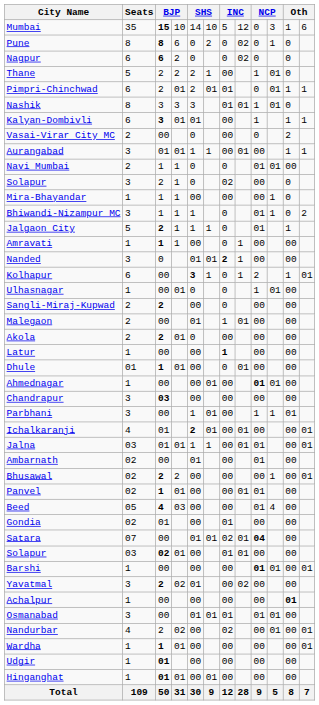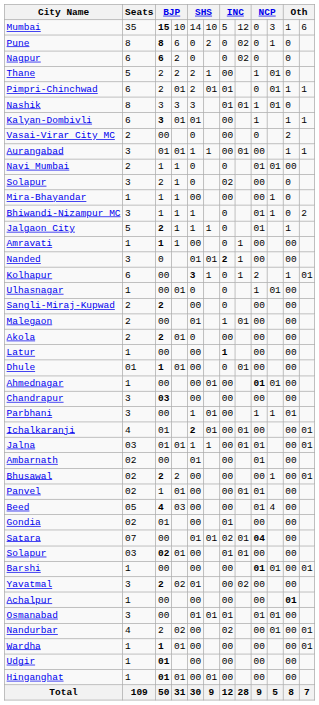Panvel | column 3: bold -> normal
